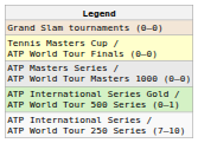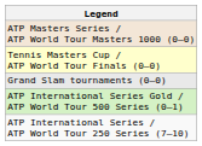row 2 | column 1: Grand Slam tournaments (0–0) -> ATP Masters Series / ATP World Tour Masters 1000 (0–0)
row 4 | column 1: ATP Masters Series / ATP World Tour Masters 1000 (0–0) -> Grand Slam tournaments (0–0)
